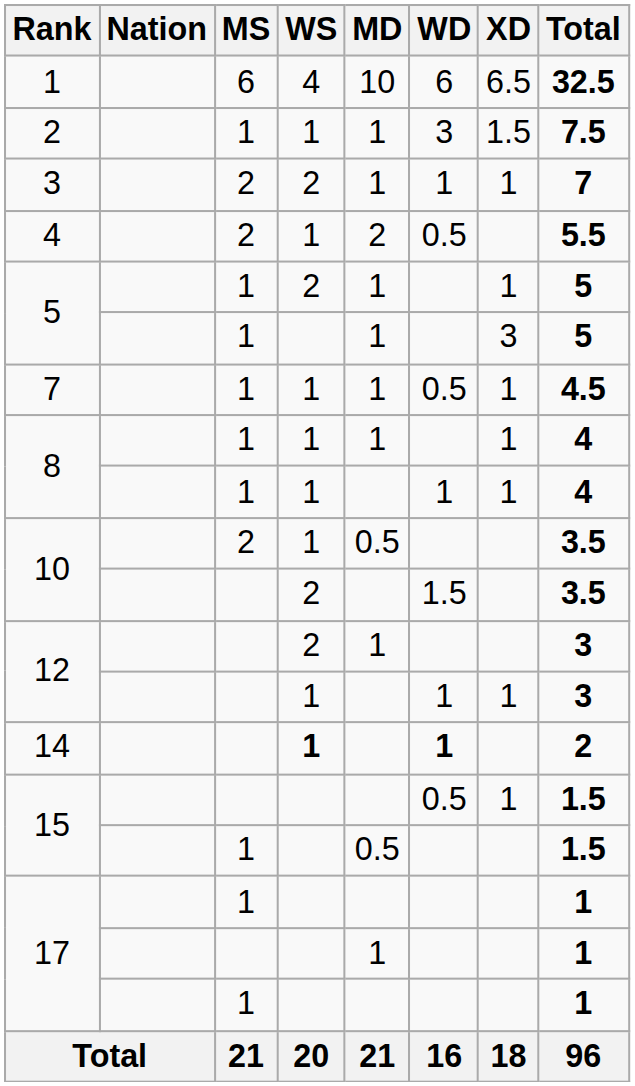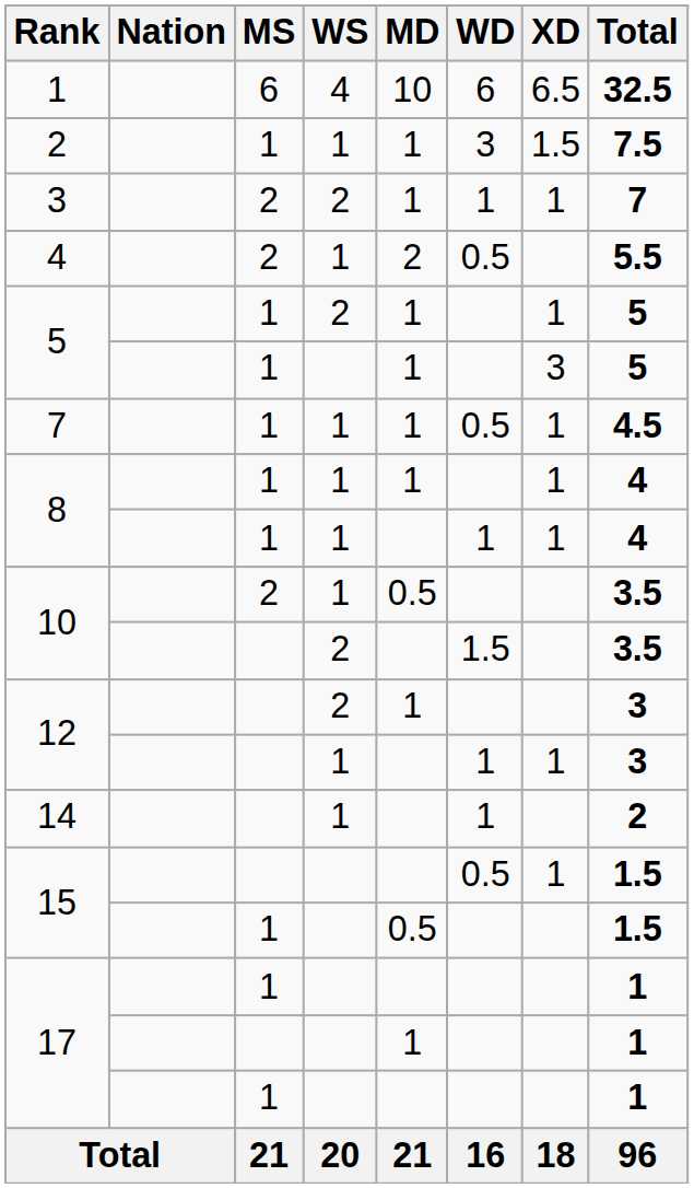14 | WS: bold -> normal
14 | WD: bold -> normal
